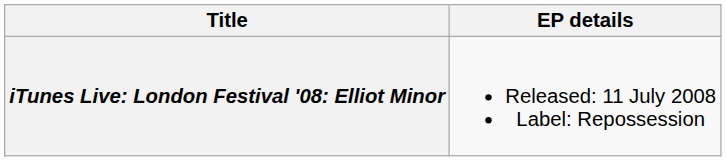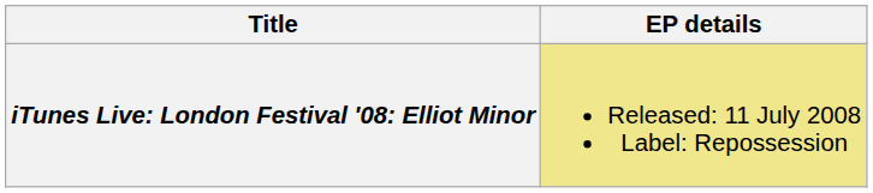iTunes Live: London Festival '08: Elliot Minor | EP details: no background -> khaki background
